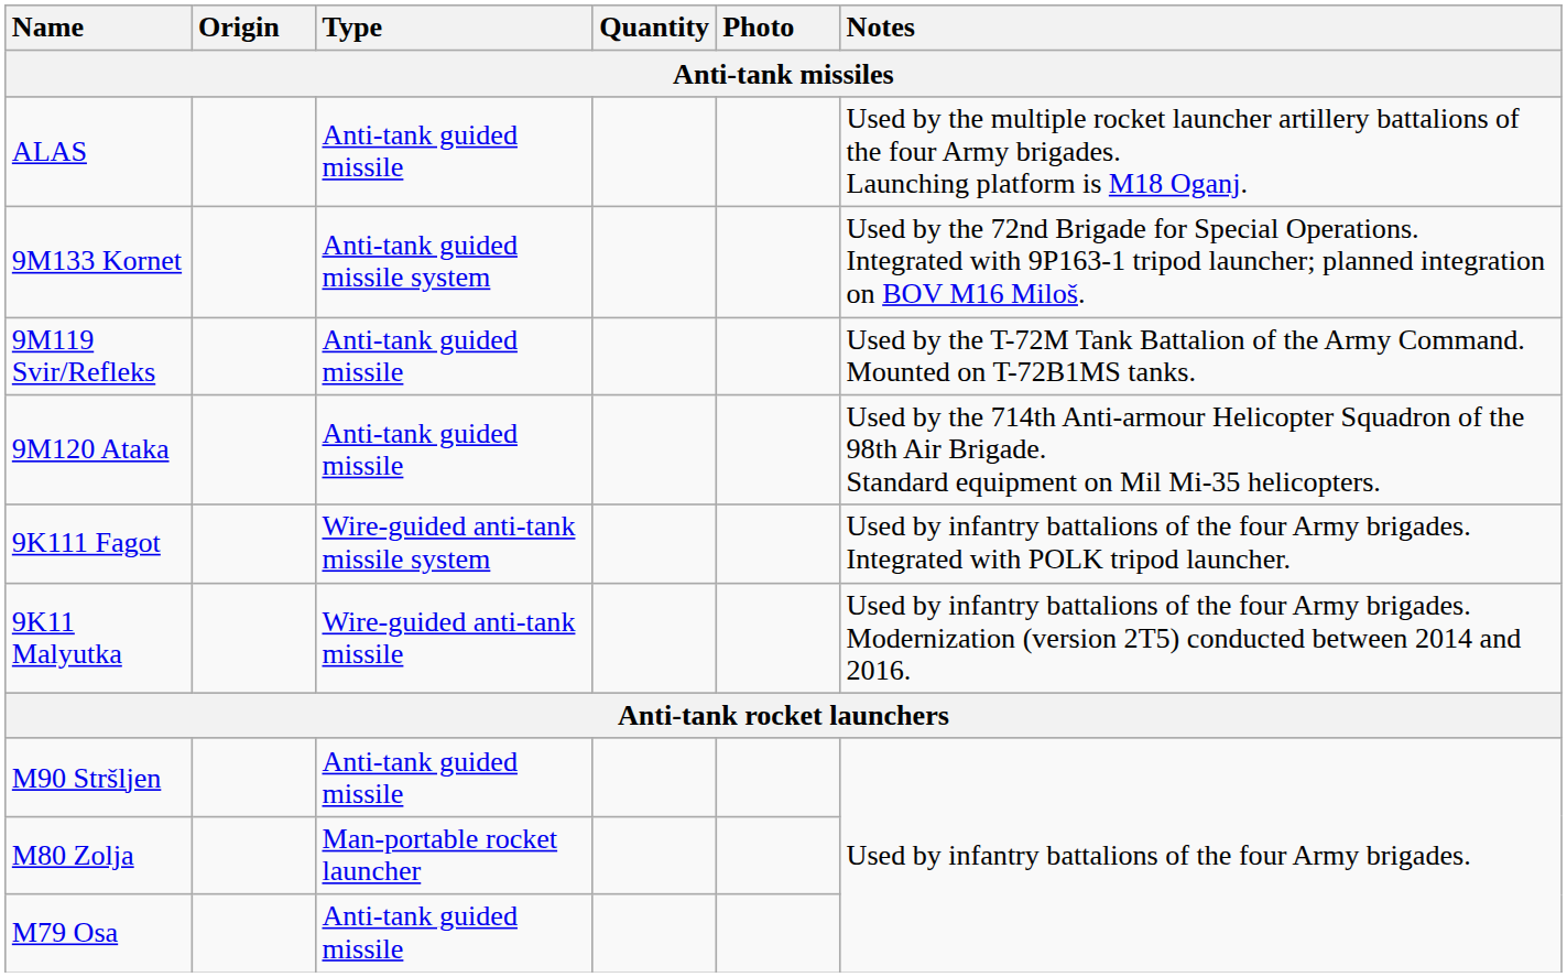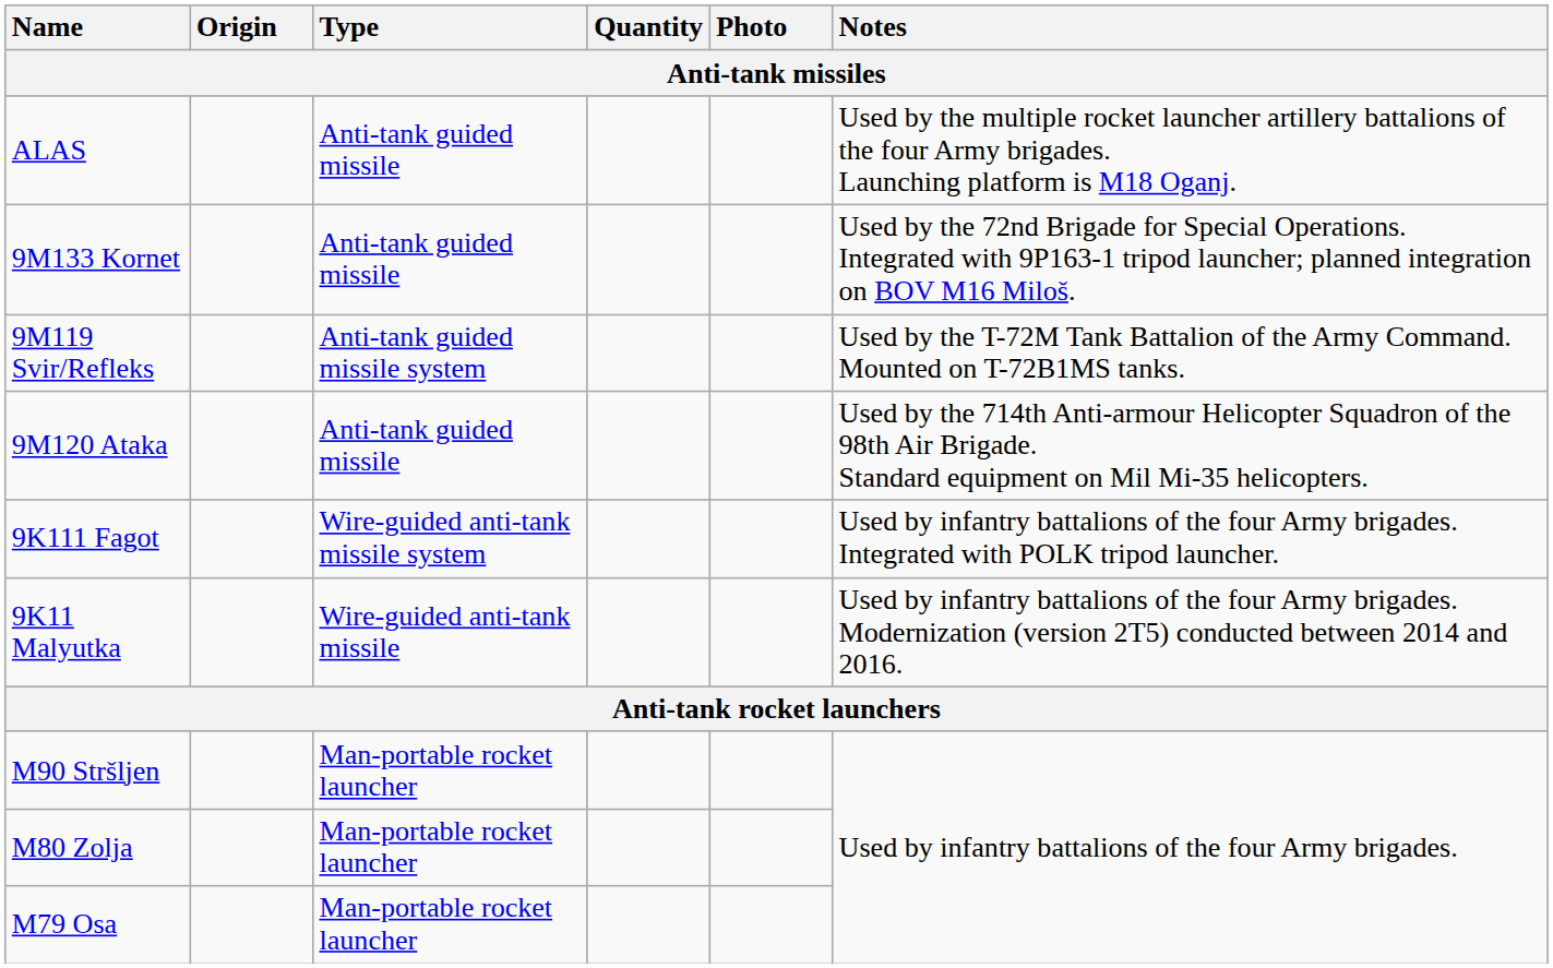9M133 Kornet | Type: Anti-tank guided missile system -> Anti-tank guided missile
9M119 Svir/Refleks | Type: Anti-tank guided missile -> Anti-tank guided missile system
M90 Stršljen | Type: Anti-tank guided missile -> Man-portable rocket launcher
M79 Osa | Type: Anti-tank guided missile -> Man-portable rocket launcher
